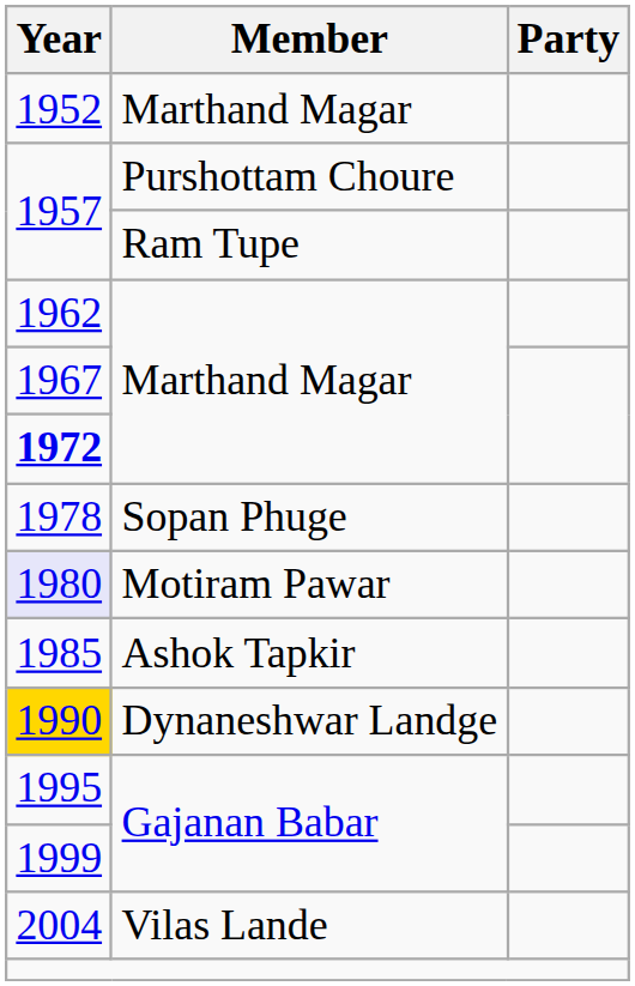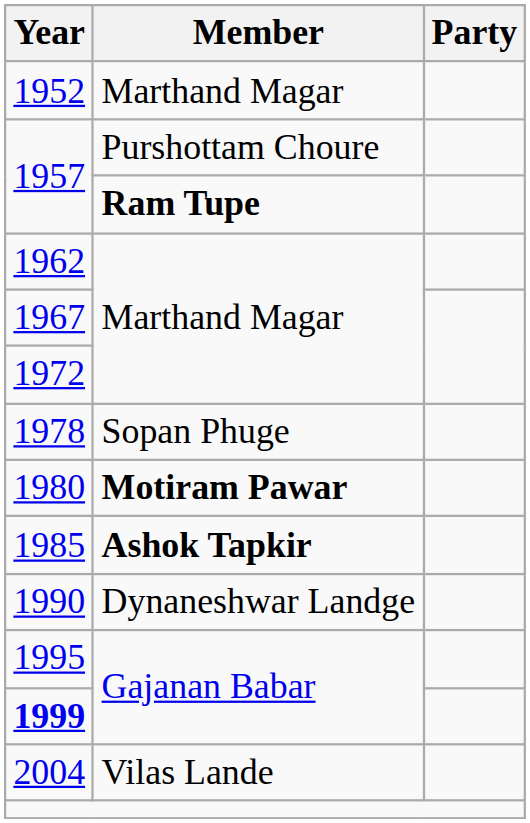1957 / Ram Tupe | Member: normal -> bold
1972 | Year: bold -> normal
1980 | Year: lavender background -> no background
1980 | Member: normal -> bold
1985 | Member: normal -> bold
1990 | Year: gold background -> no background
1999 | Year: normal -> bold
